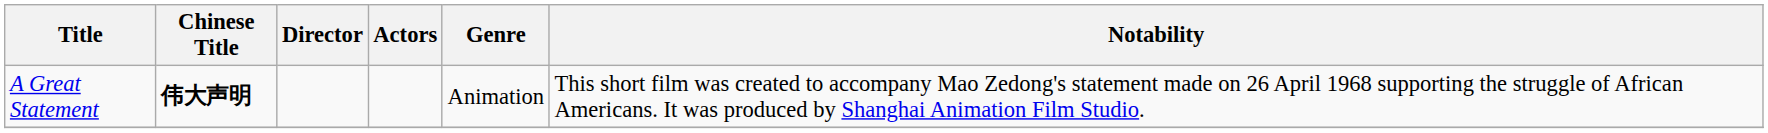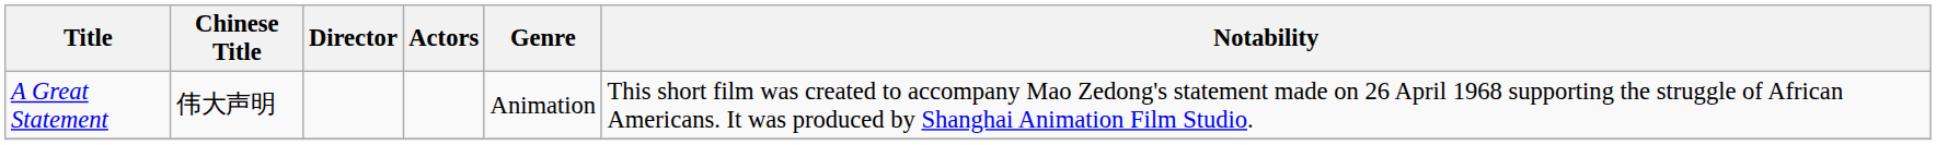A Great Statement | Chinese Title: bold -> normal
